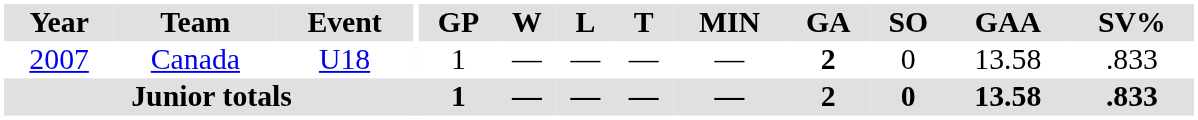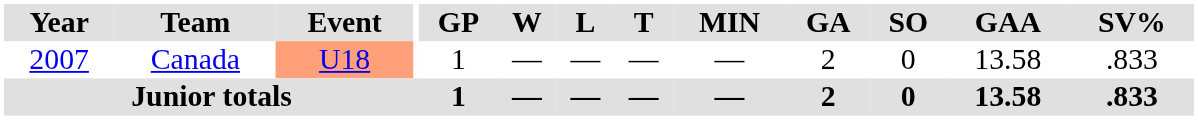Canada | Event: no background -> lightsalmon background
Canada | GA: bold -> normal
